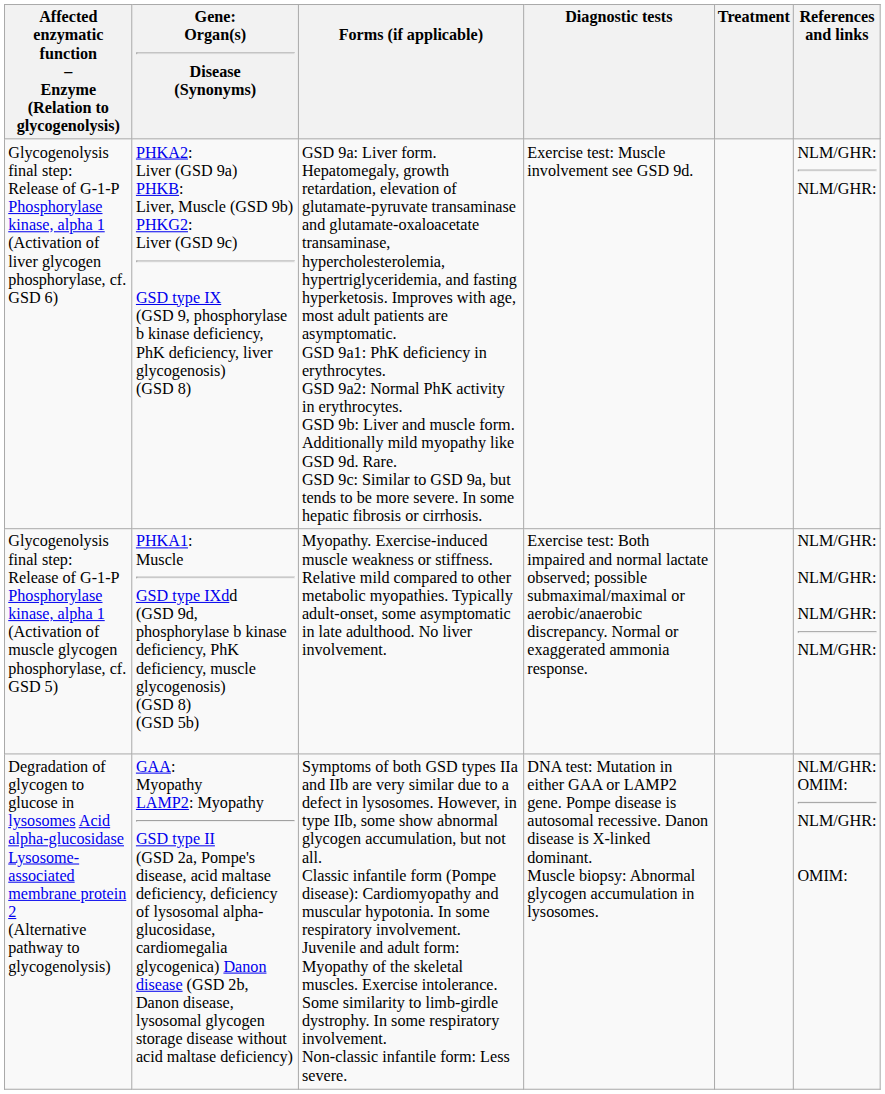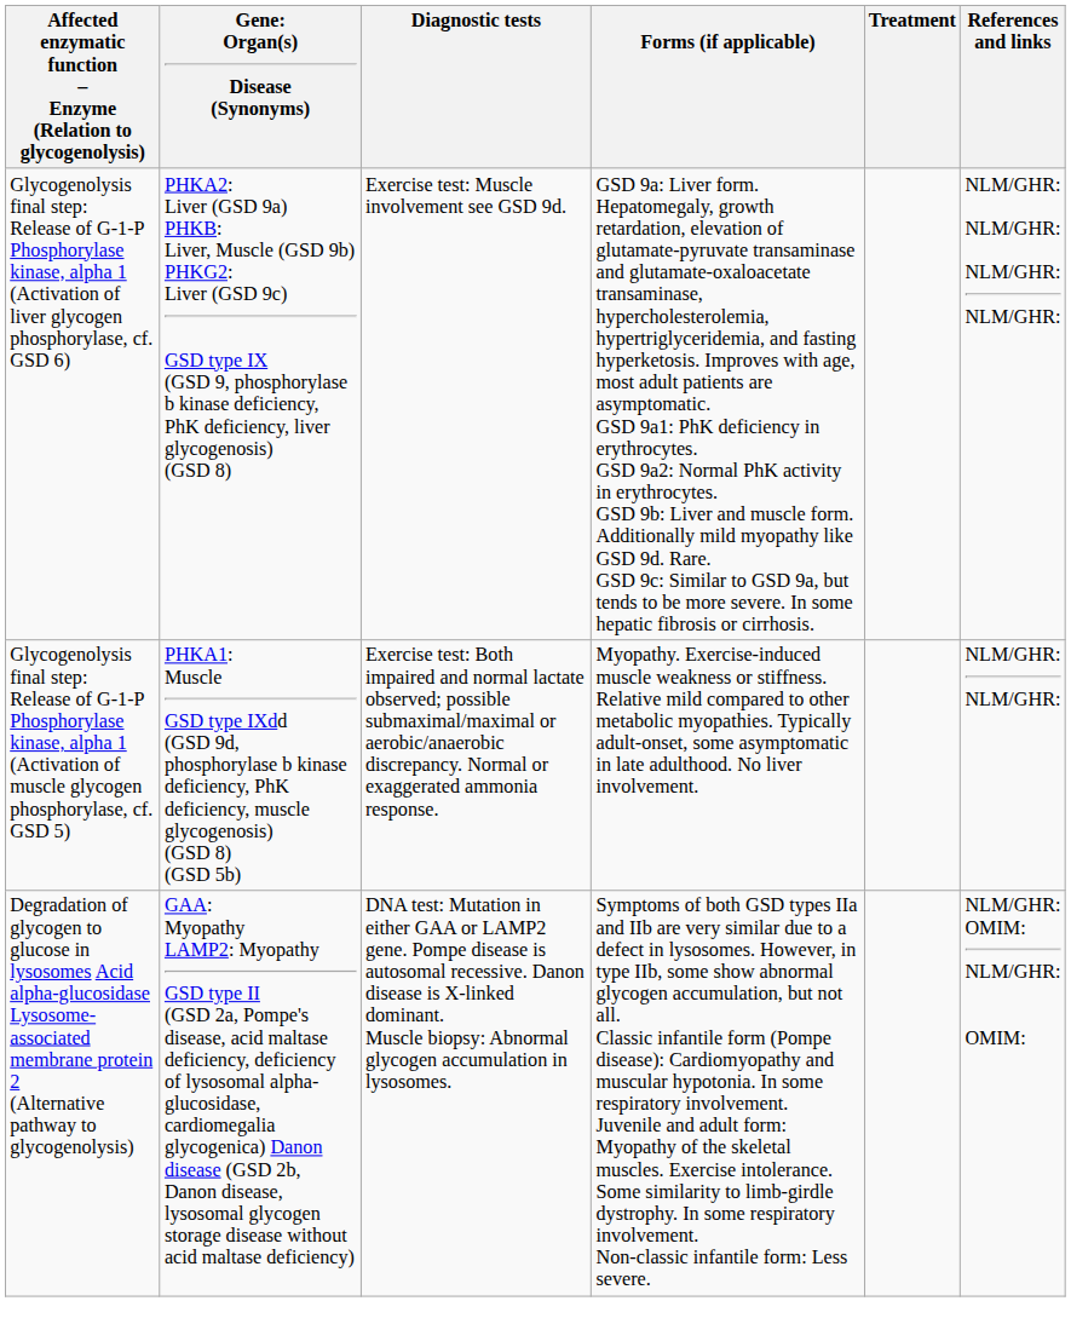columns swapped: Forms (if applicable) <-> Diagnostic tests
row 2 | References and links: NLM/GHR: NLM/GHR: -> NLM/GHR: NLM/GHR: NLM/GHR: NLM/GHR:
row 3 | References and links: NLM/GHR: NLM/GHR: NLM/GHR: NLM/GHR: -> NLM/GHR: NLM/GHR:
